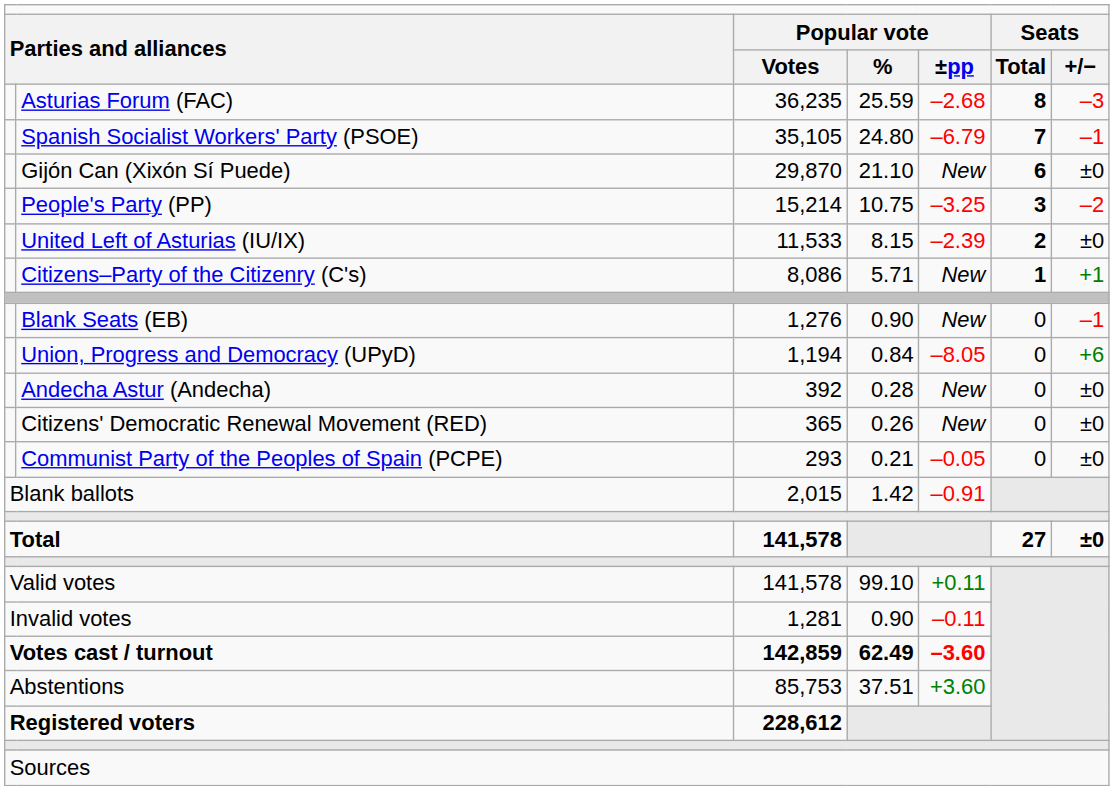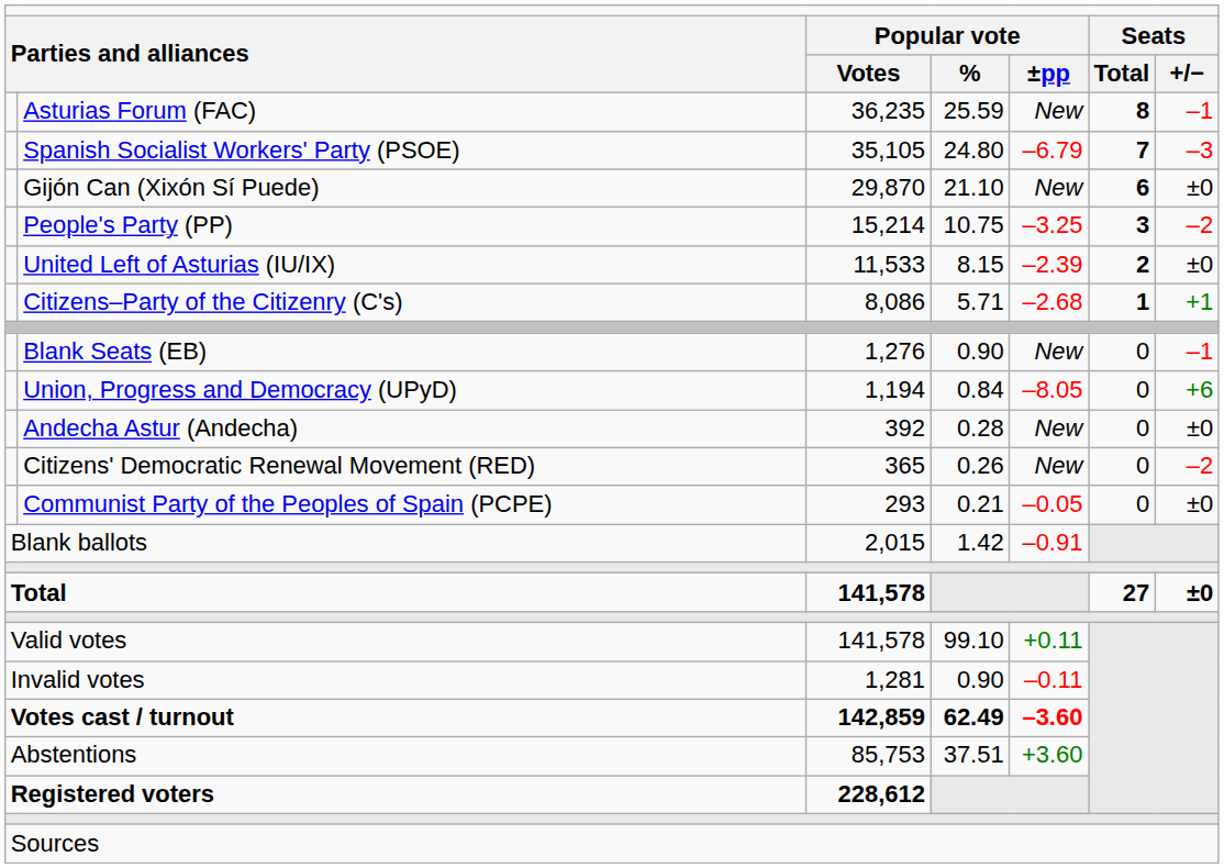Asturias Forum (FAC) | column 5: –2.68 -> New
Asturias Forum (FAC) | column 7: –3 -> –1
Spanish Socialist Workers' Party (PSOE) | column 7: –1 -> –3
Citizens–Party of the Citizenry (C's) | column 5: New -> –2.68
Citizens' Democratic Renewal Movement (RED) | column 7: ±0 -> –2
